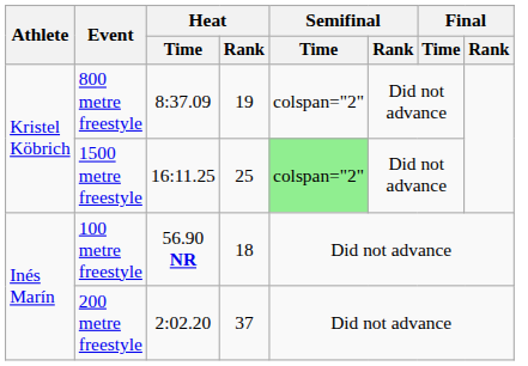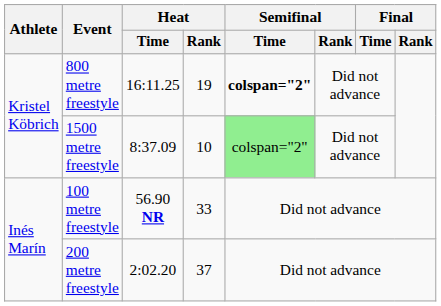800 metre freestyle | Heat / Time: 8:37.09 -> 16:11.25
800 metre freestyle | Semifinal / Time: normal -> bold
1500 metre freestyle | Heat / Time: 16:11.25 -> 8:37.09
1500 metre freestyle | Heat / Rank: 25 -> 10
100 metre freestyle | Heat / Rank: 18 -> 33
